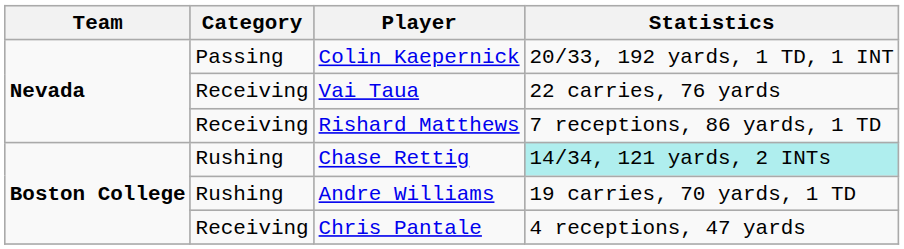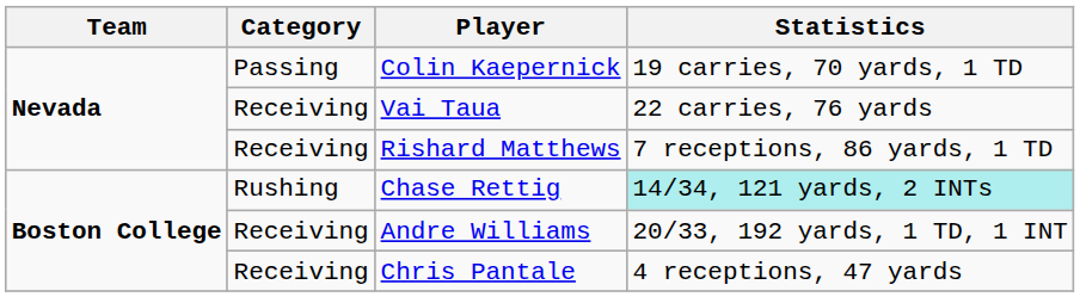Colin Kaepernick | Statistics: 20/33, 192 yards, 1 TD, 1 INT -> 19 carries, 70 yards, 1 TD
Andre Williams | Category: Rushing -> Receiving
Andre Williams | Statistics: 19 carries, 70 yards, 1 TD -> 20/33, 192 yards, 1 TD, 1 INT
